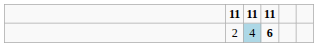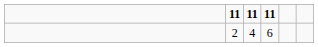row 2 | column 3: lightblue background -> no background
row 2 | column 4: bold -> normal
